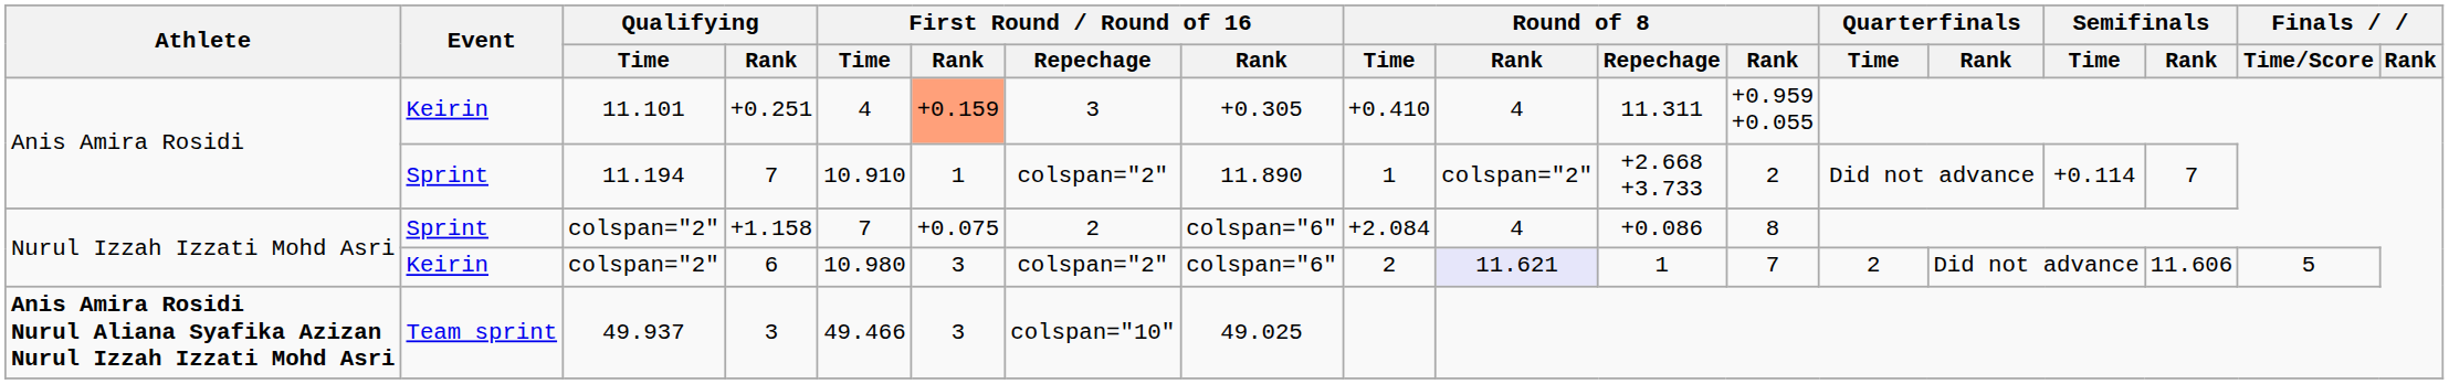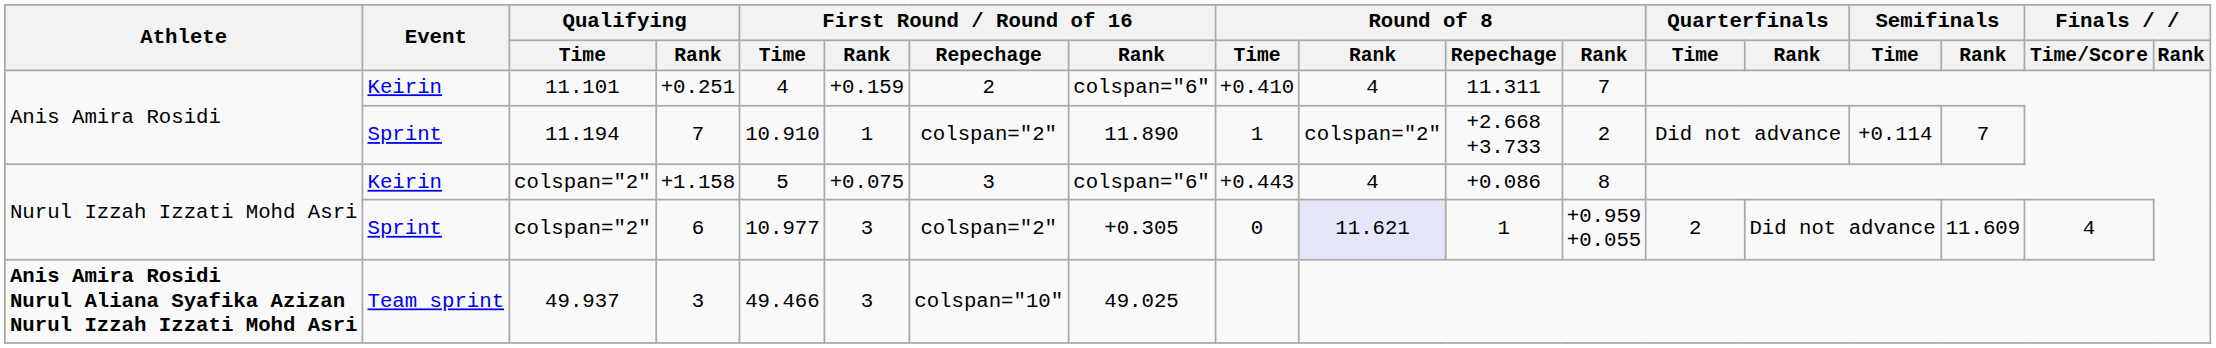+0.251 | column 6: lightsalmon background -> no background
+0.251 | First Round / Round of 16 / Repechage: 3 -> 2
+0.251 | column 8: +0.305 -> colspan="6"
+0.251 | column 12: +0.959 +0.055 -> 7
+1.158 | Event: Sprint -> Keirin
+1.158 | First Round / Round of 16 / Time: 7 -> 5
+1.158 | First Round / Round of 16 / Repechage: 2 -> 3
+1.158 | Round of 8 / Time: +2.084 -> +0.443
6 | Event: Keirin -> Sprint
6 | First Round / Round of 16 / Time: 10.980 -> 10.977
6 | column 8: colspan="6" -> +0.305
6 | Round of 8 / Time: 2 -> 0
6 | column 12: 7 -> +0.959 +0.055
6 | Semifinals / Rank: 11.606 -> 11.609
6 | Finals / Time/Score: 5 -> 4
